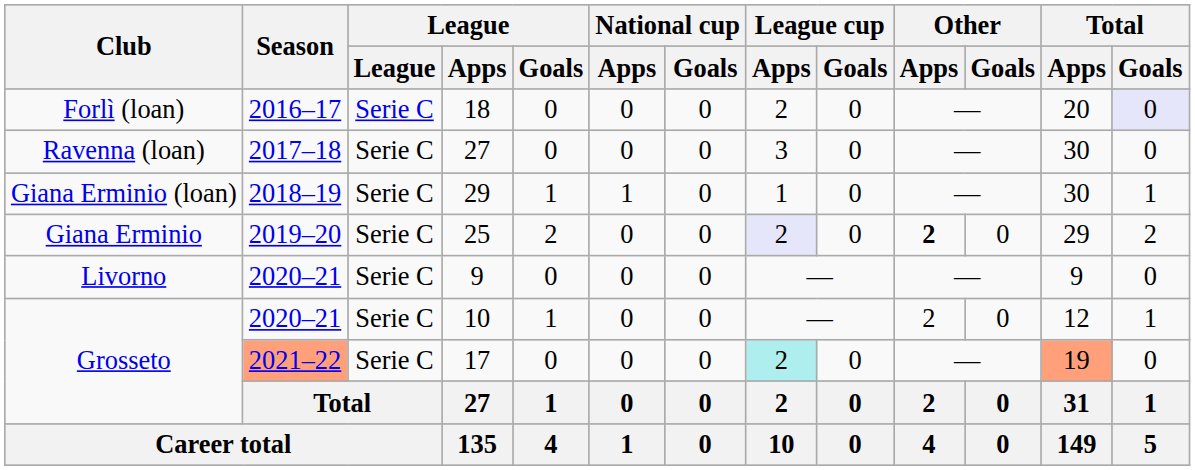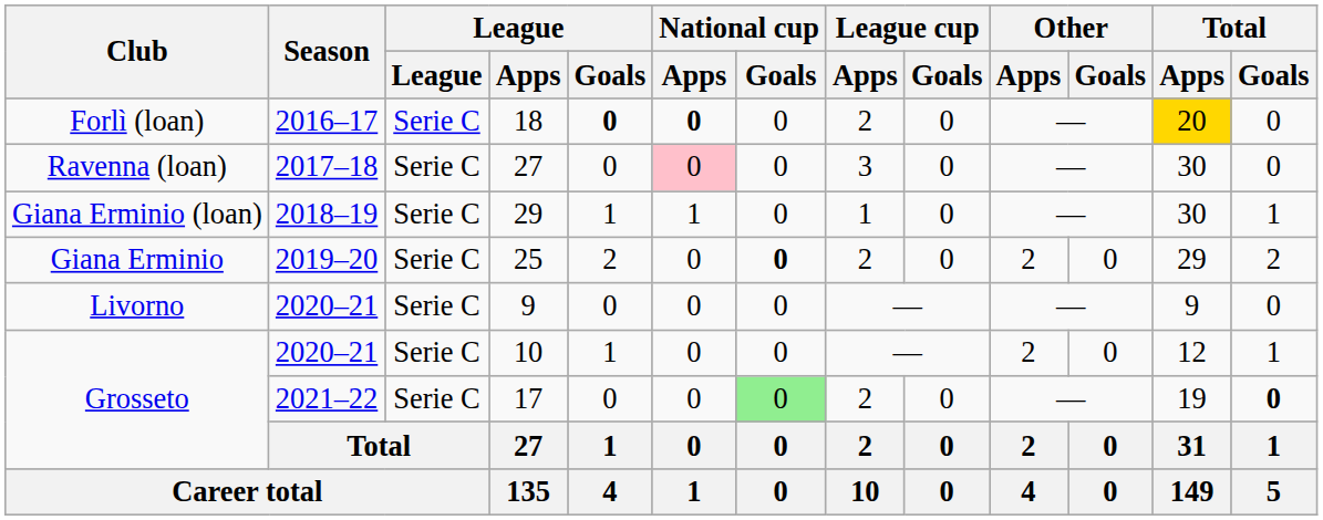18 | League / Goals: normal -> bold
18 | National cup / Apps: normal -> bold
18 | Total / Apps: no background -> gold background
18 | Total / Goals: lavender background -> no background
Ravenna (loan) / 27 | National cup / Apps: no background -> pink background
25 | National cup / Goals: normal -> bold
25 | League cup / Apps: lavender background -> no background
25 | Other / Apps: bold -> normal
17 | Season: lightsalmon background -> no background
17 | National cup / Goals: no background -> lightgreen background
17 | League cup / Apps: paleturquoise background -> no background
17 | Total / Apps: lightsalmon background -> no background
17 | Total / Goals: normal -> bold
